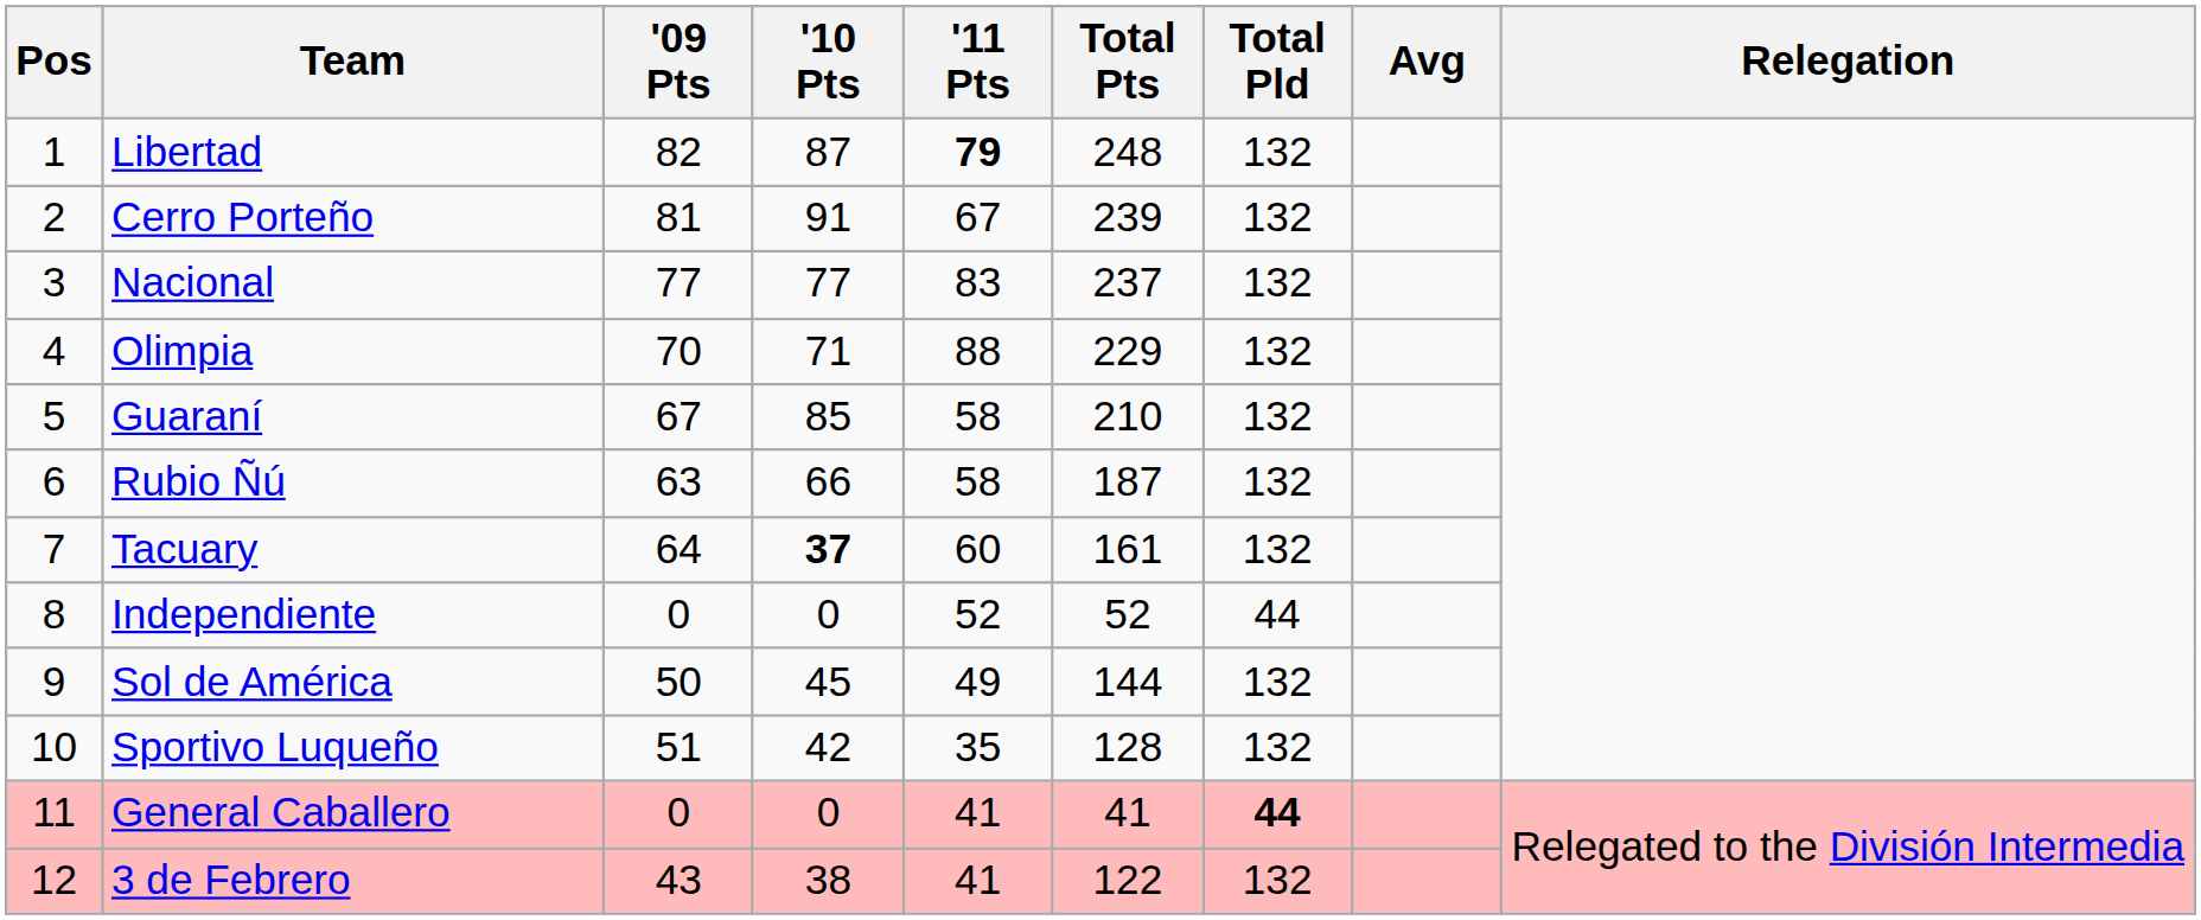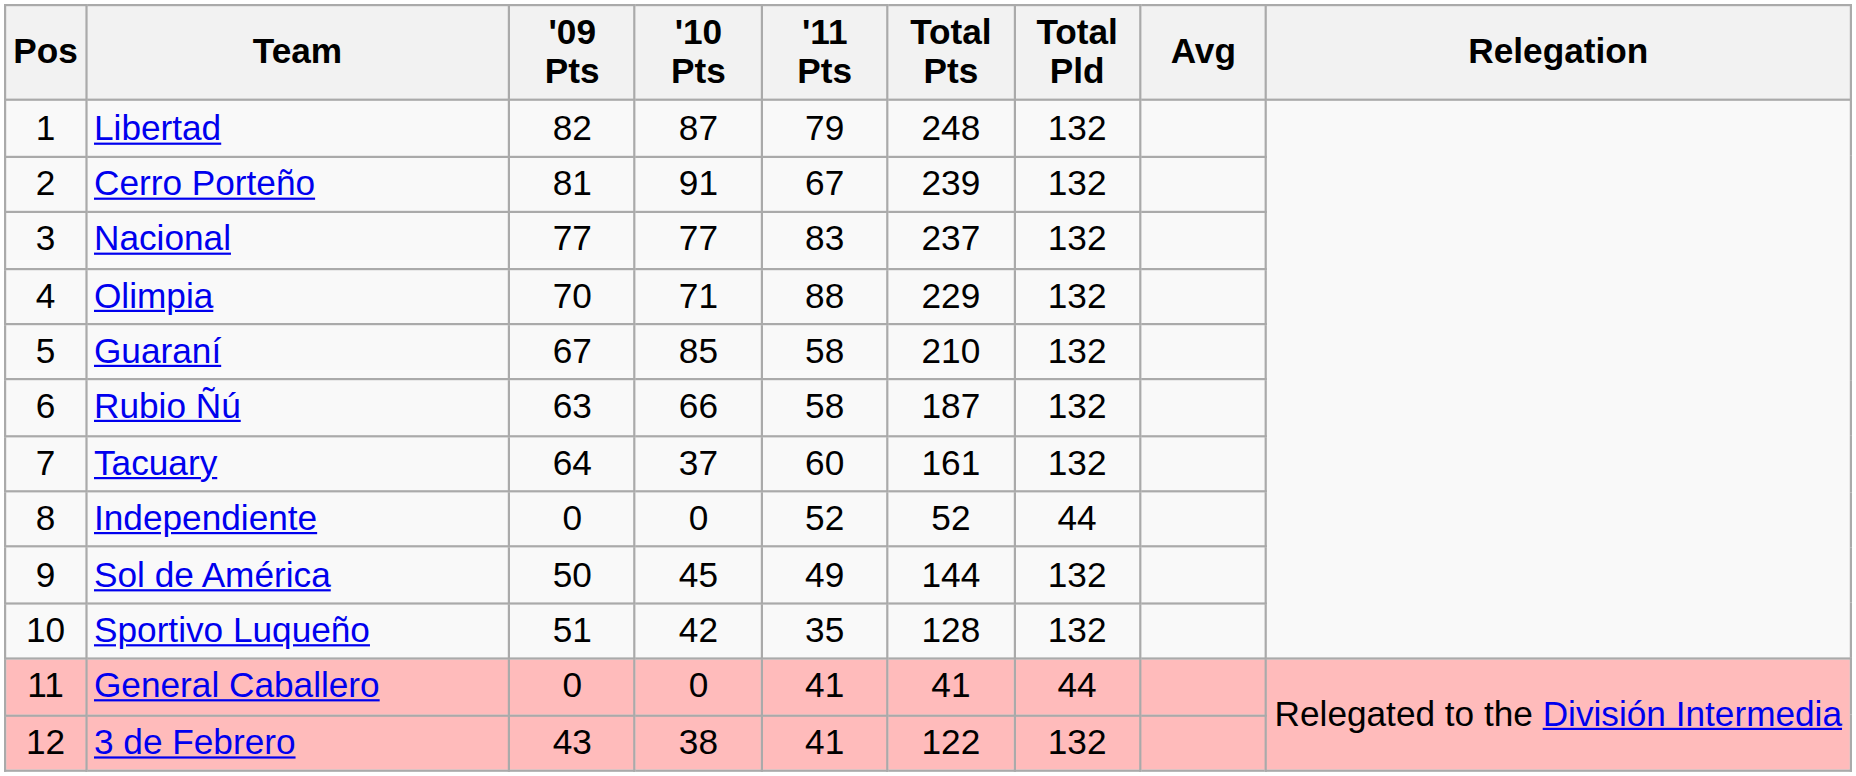Libertad | '11 Pts: bold -> normal
Tacuary | '10 Pts: bold -> normal
General Caballero | Total Pld: bold -> normal
